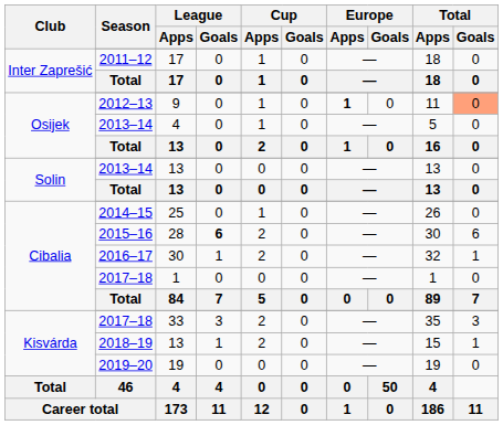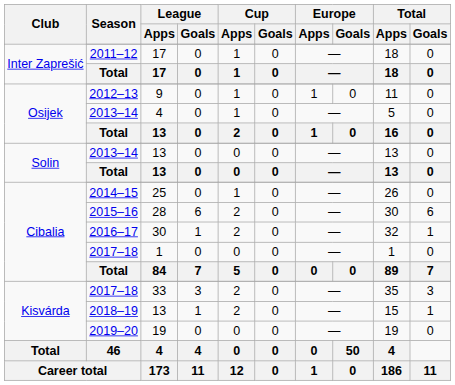9 | Europe / Apps: bold -> normal
9 | Total / Goals: lightsalmon background -> no background
28 | League / Goals: bold -> normal
